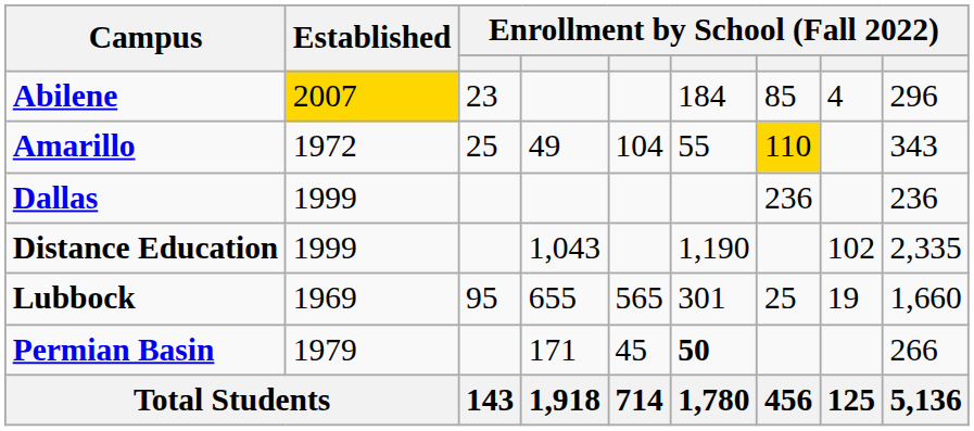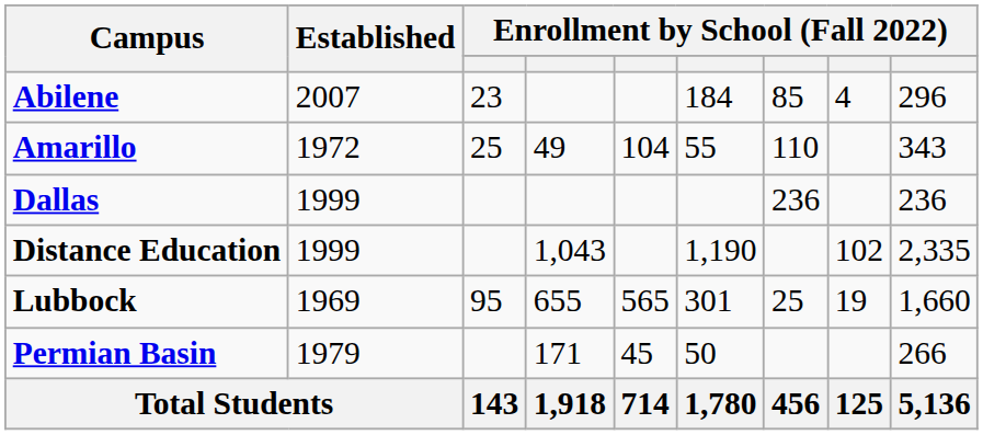Abilene | Established: gold background -> no background
Amarillo | column 7: gold background -> no background
Permian Basin | column 6: bold -> normal
